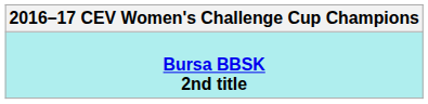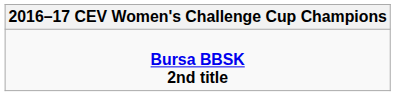row 2 | column 1: paleturquoise background -> no background
